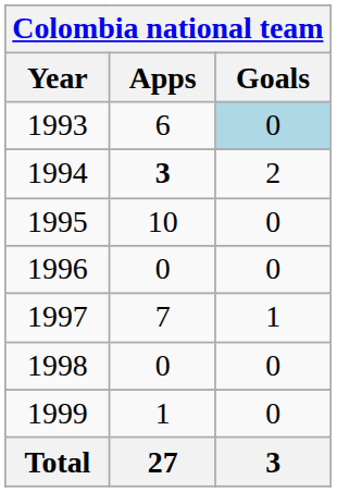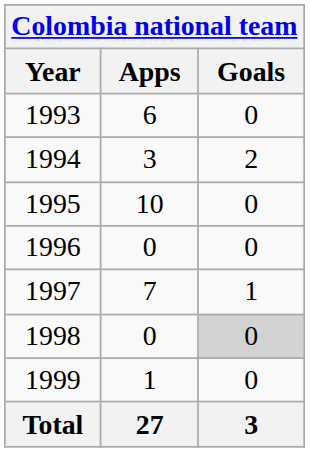1993 | Goals: lightblue background -> no background
1994 | Apps: bold -> normal
1998 | Goals: no background -> lightgrey background
